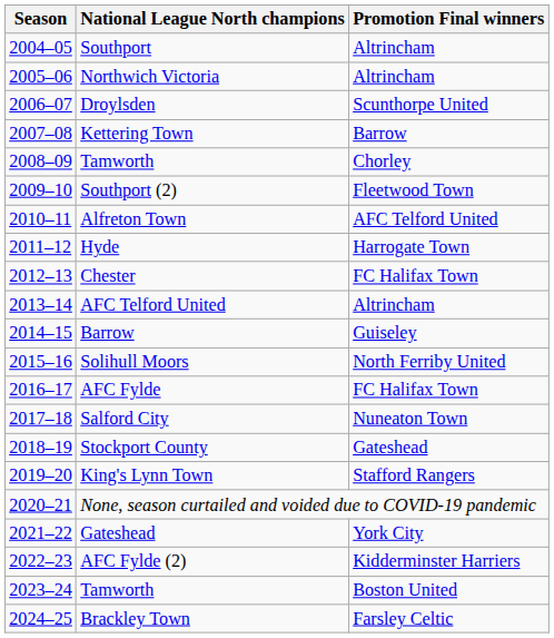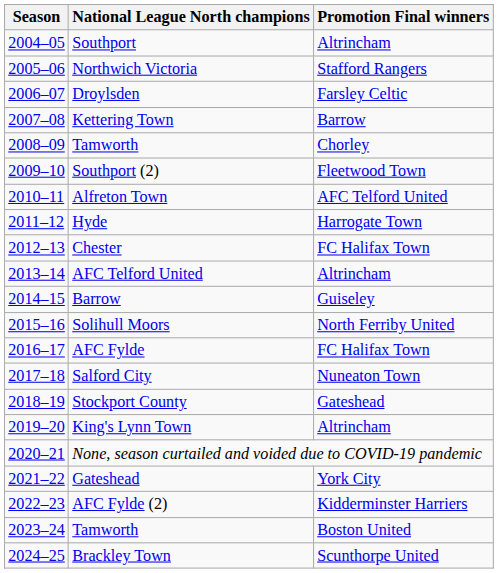Northwich Victoria | Promotion Final winners: Altrincham -> Stafford Rangers
Droylsden | Promotion Final winners: Scunthorpe United -> Farsley Celtic
King's Lynn Town | Promotion Final winners: Stafford Rangers -> Altrincham
Brackley Town | Promotion Final winners: Farsley Celtic -> Scunthorpe United
